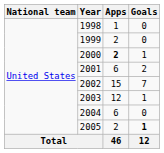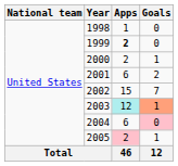1999 | Apps: normal -> bold
2000 | Apps: bold -> normal
2003 | Apps: no background -> paleturquoise background
2003 | Goals: no background -> lightsalmon background
2004 | Goals: no background -> pink background
2005 | Apps: no background -> pink background
2005 | Goals: bold -> normal
